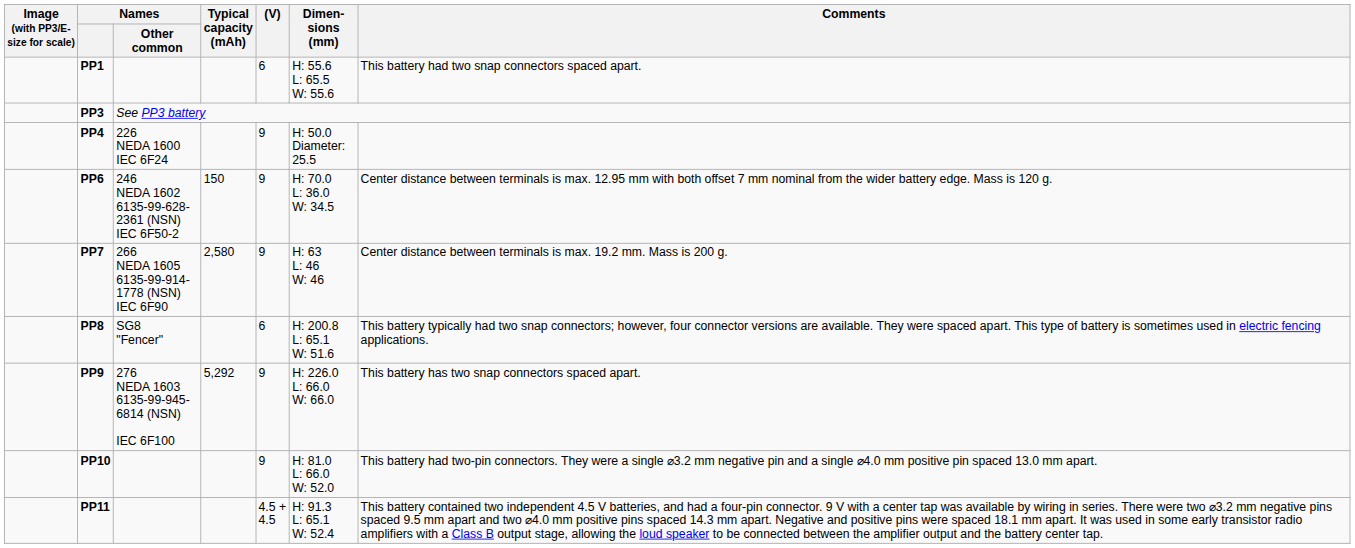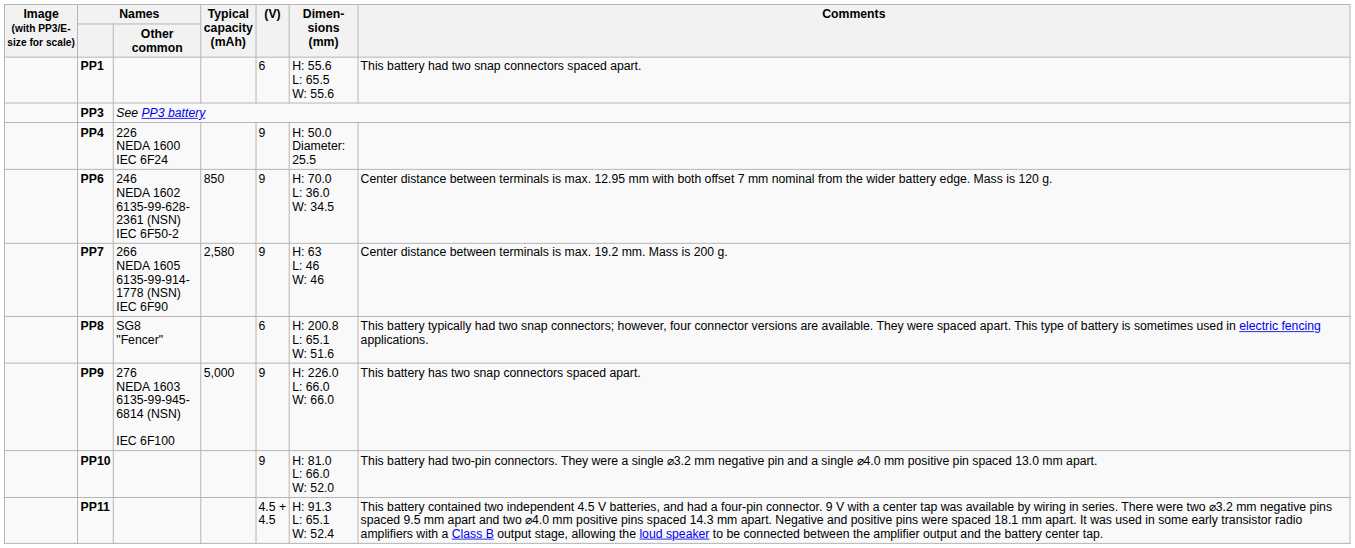PP6 | Typical capacity (mAh): 150 -> 850
PP9 | Typical capacity (mAh): 5,292 -> 5,000
